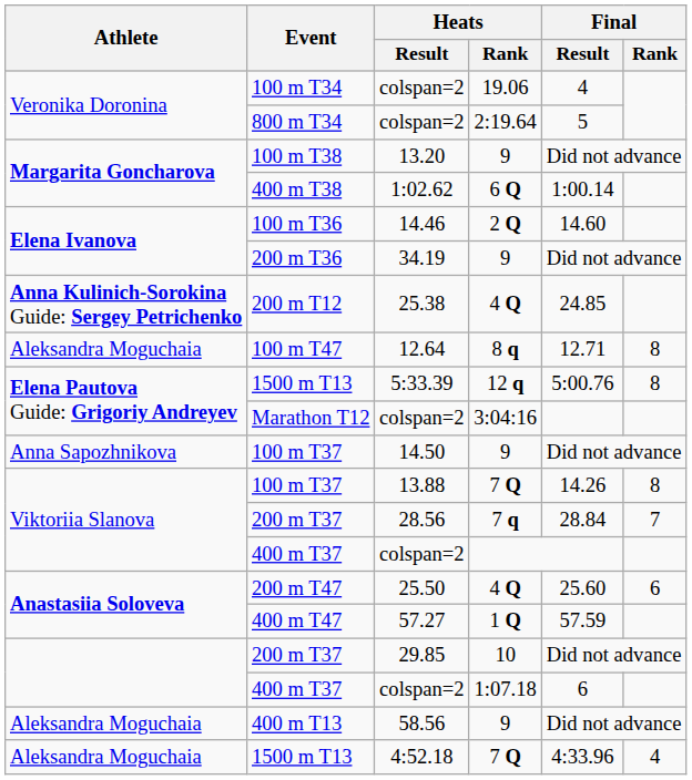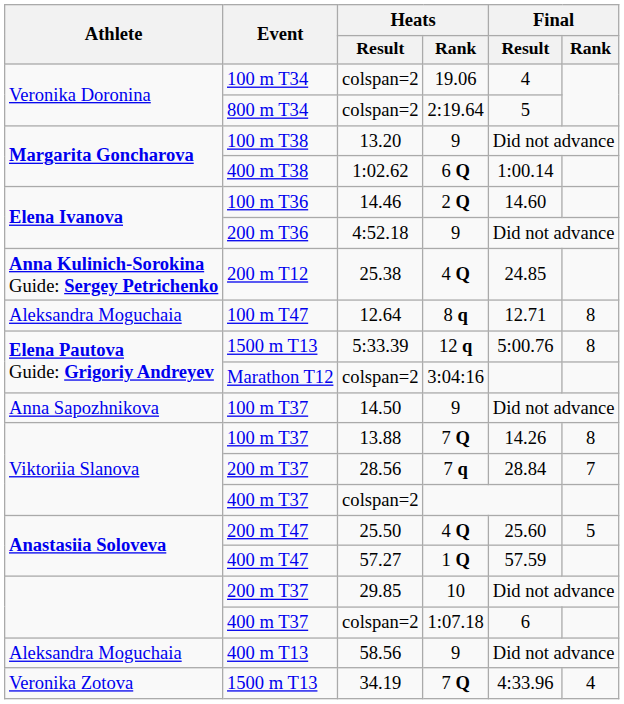200 m T36 | Heats / Result: 34.19 -> 4:52.18
200 m T47 | Final / Rank: 6 -> 5
1500 m T13 / 7 Q | Athlete: Aleksandra Moguchaia -> Veronika Zotova
1500 m T13 / 7 Q | Heats / Result: 4:52.18 -> 34.19
